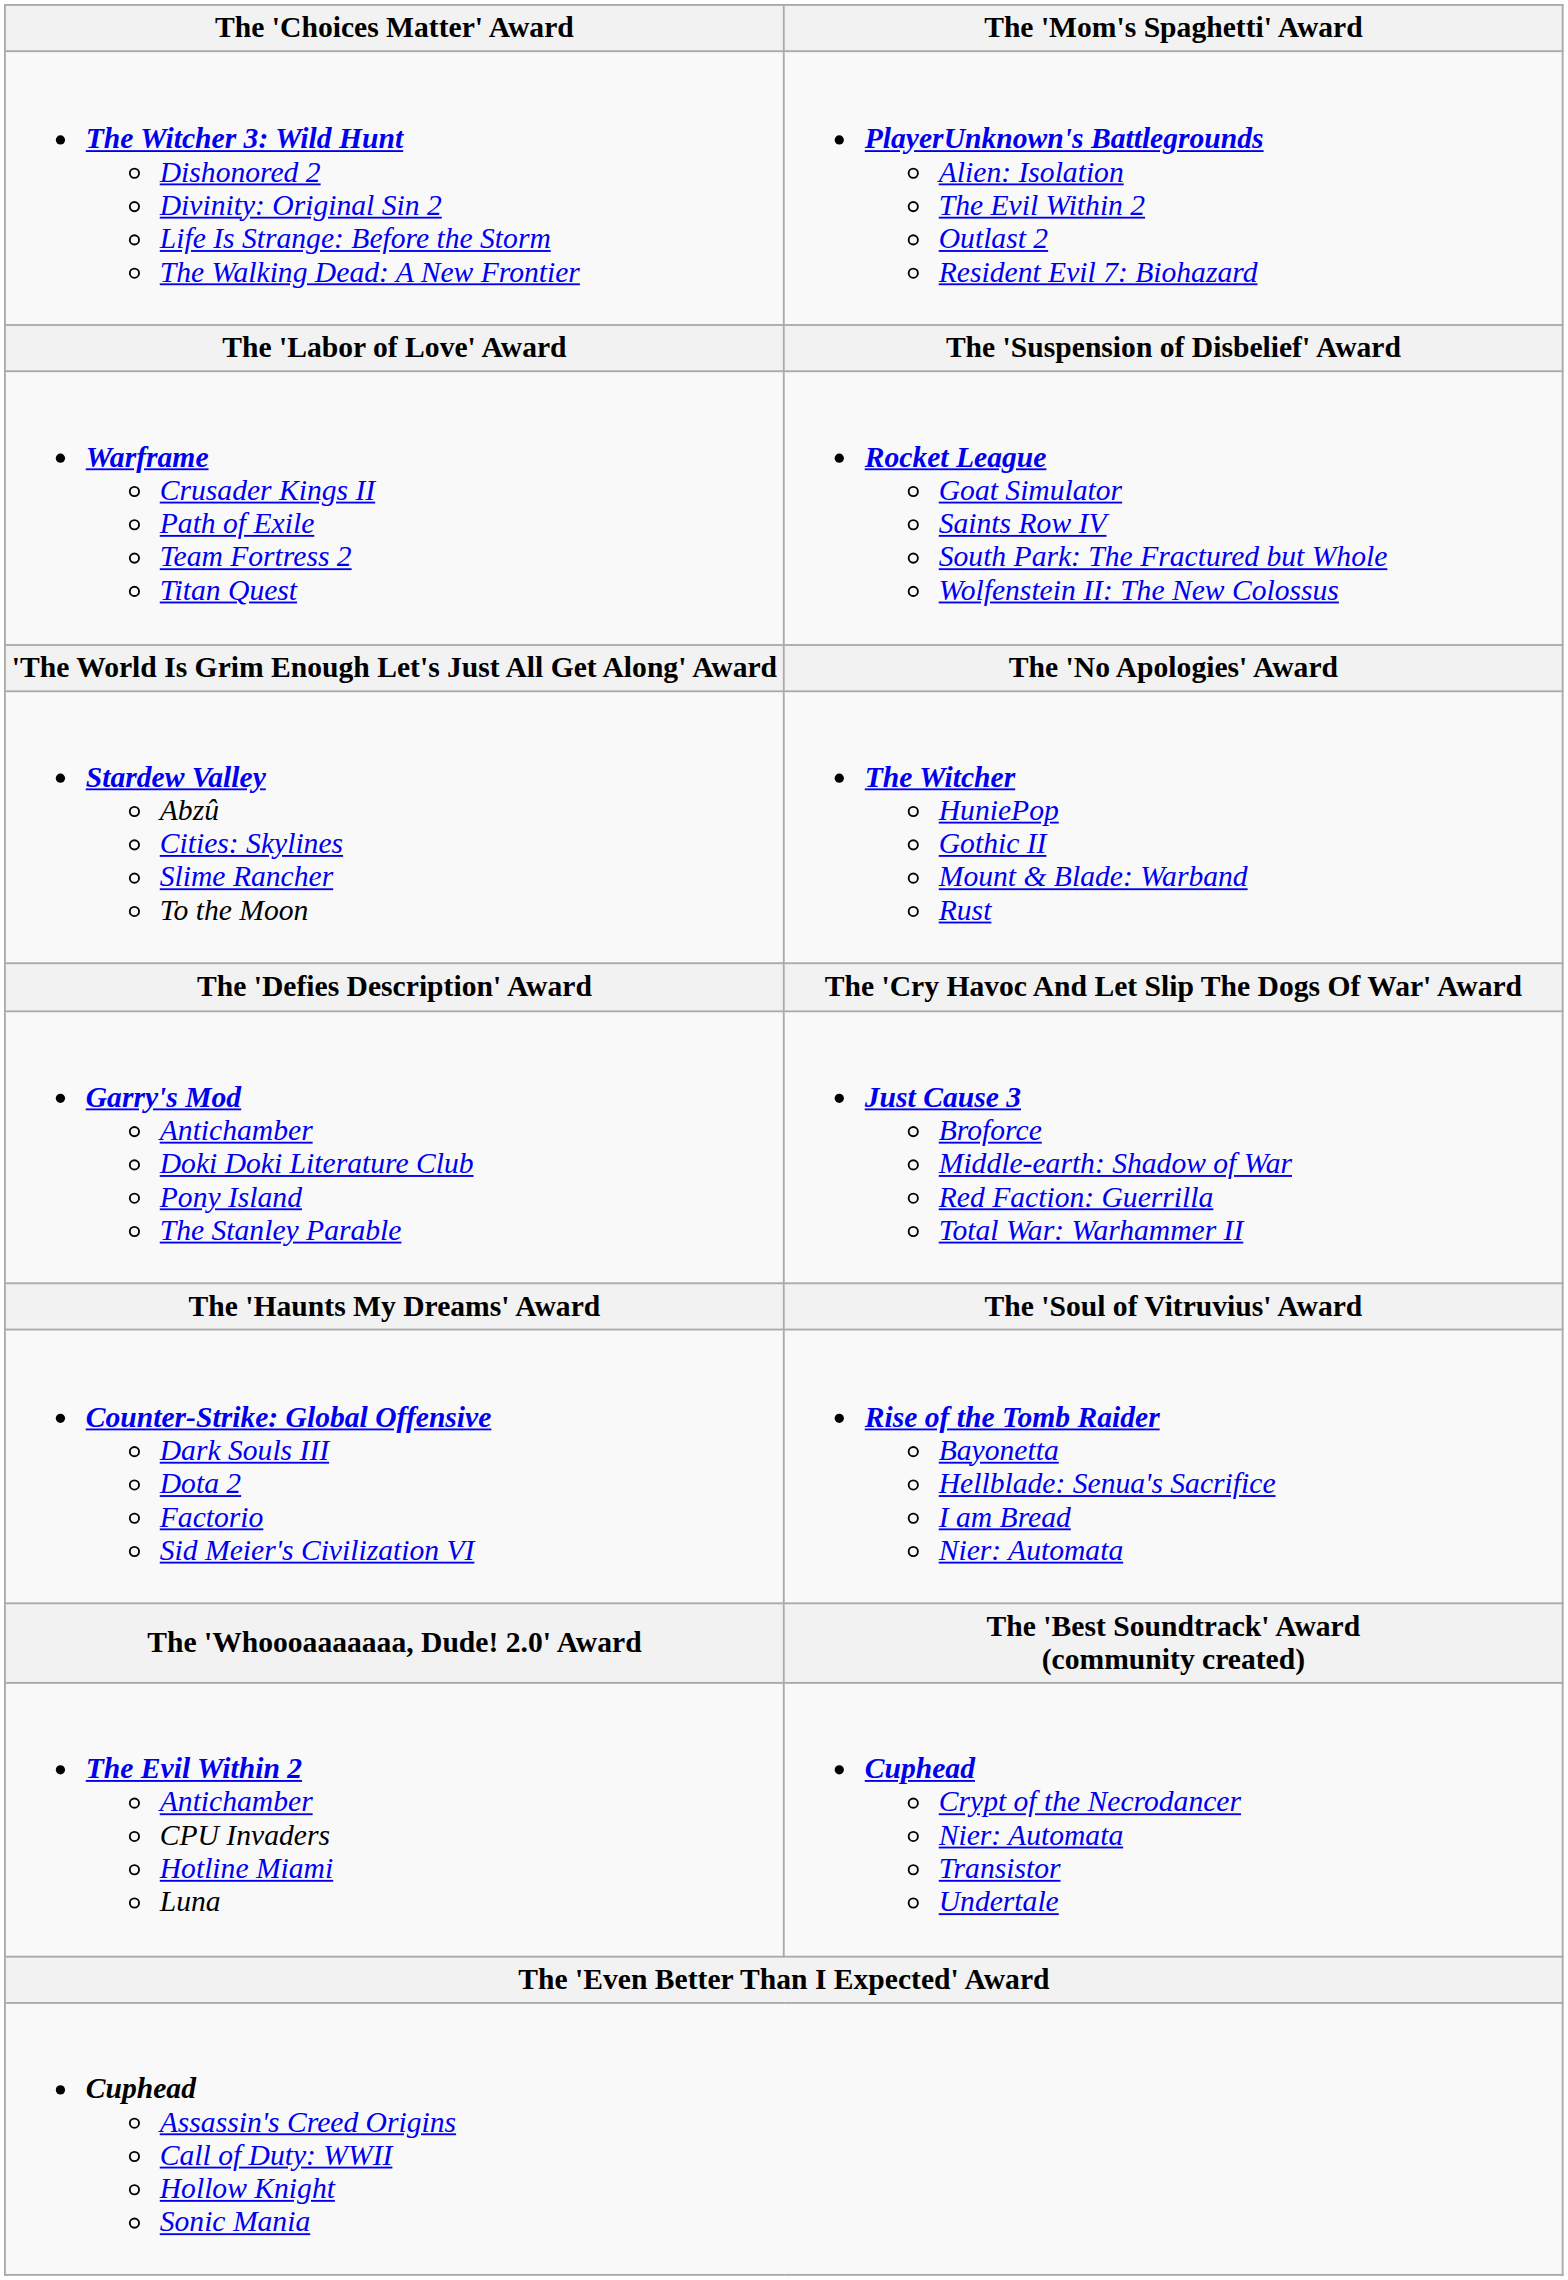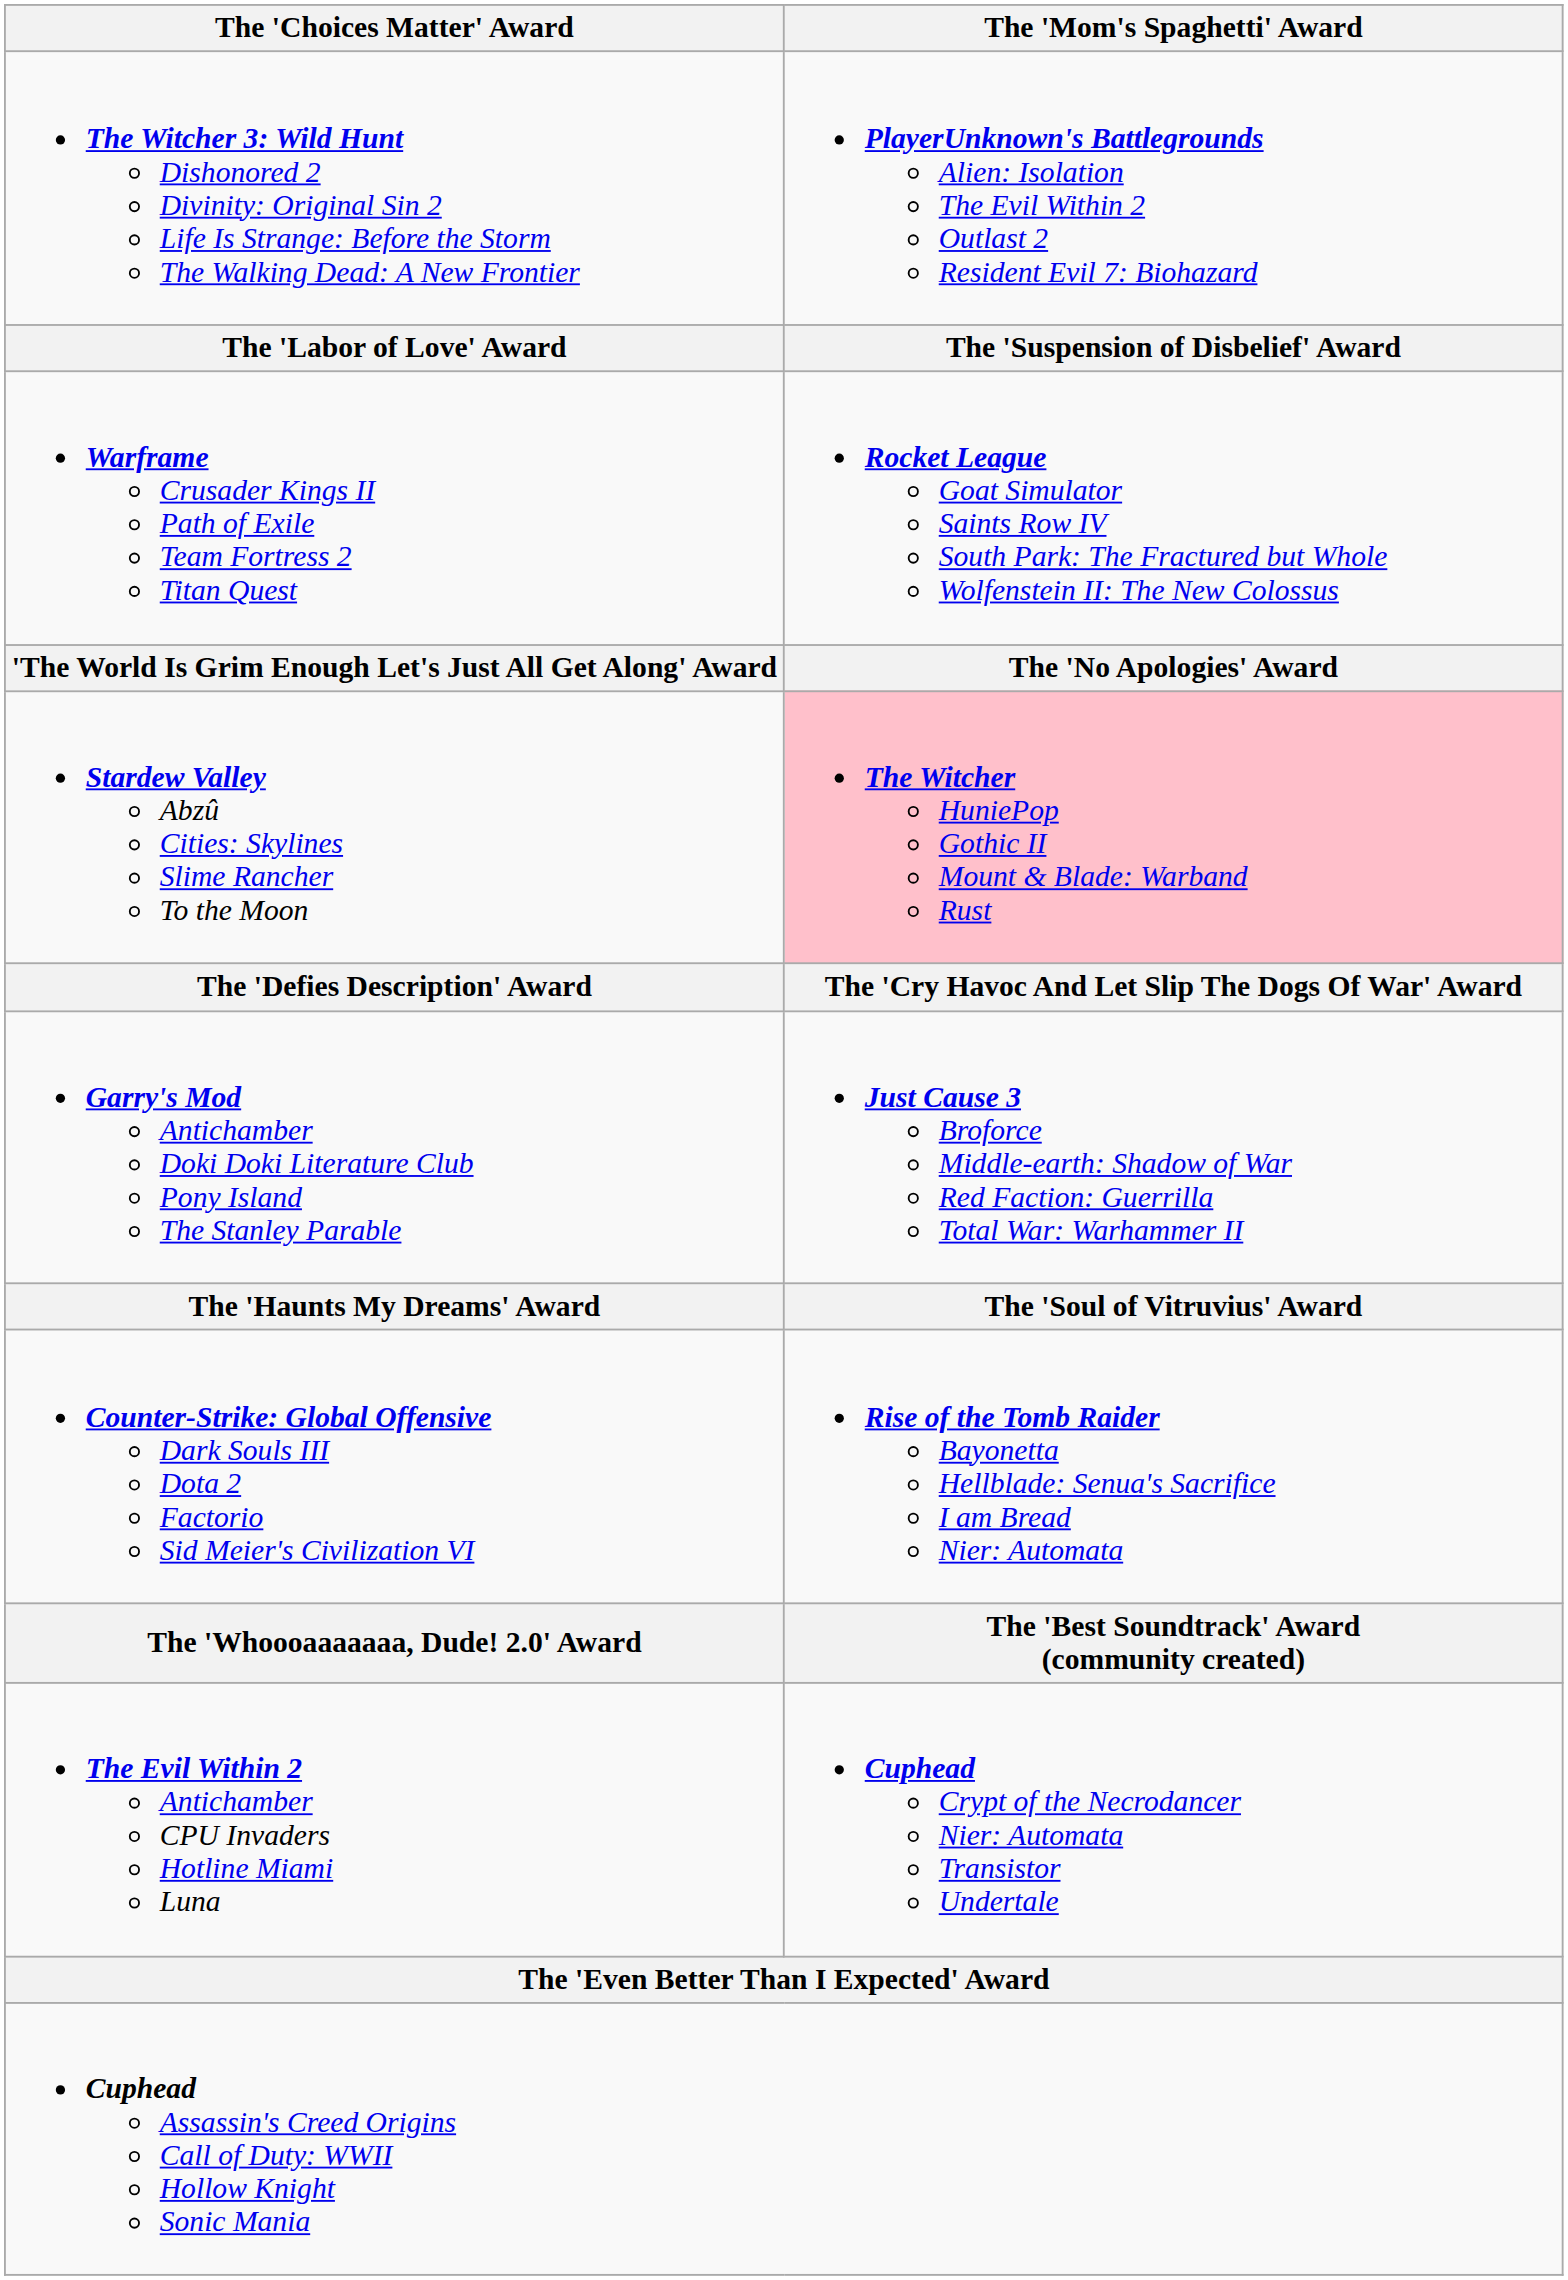row 6 | The 'Mom's Spaghetti' Award: no background -> pink background
